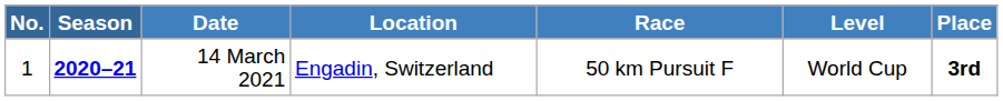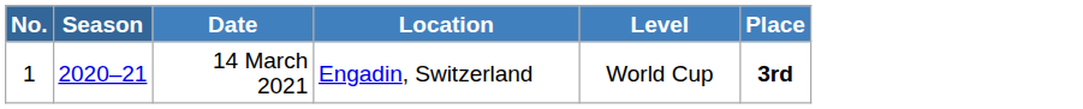- column: Race | 50 km Pursuit F
14 March 2021 | Season: bold -> normal
